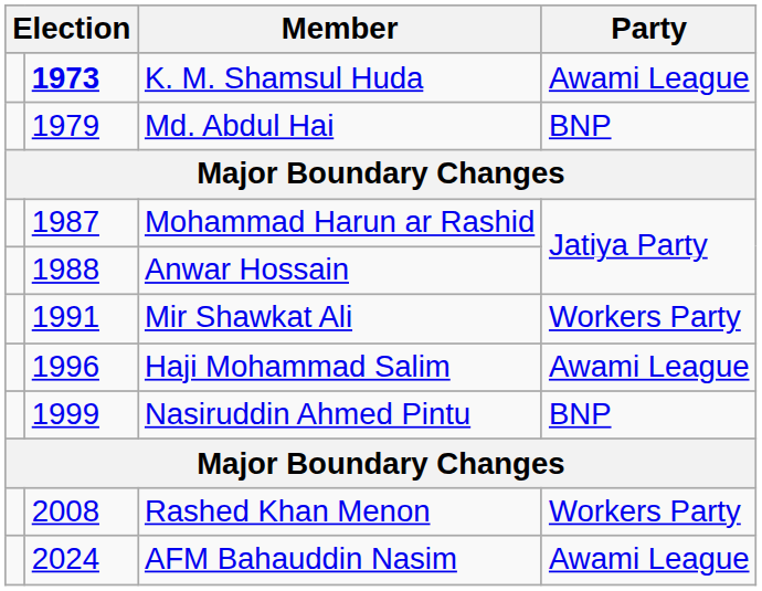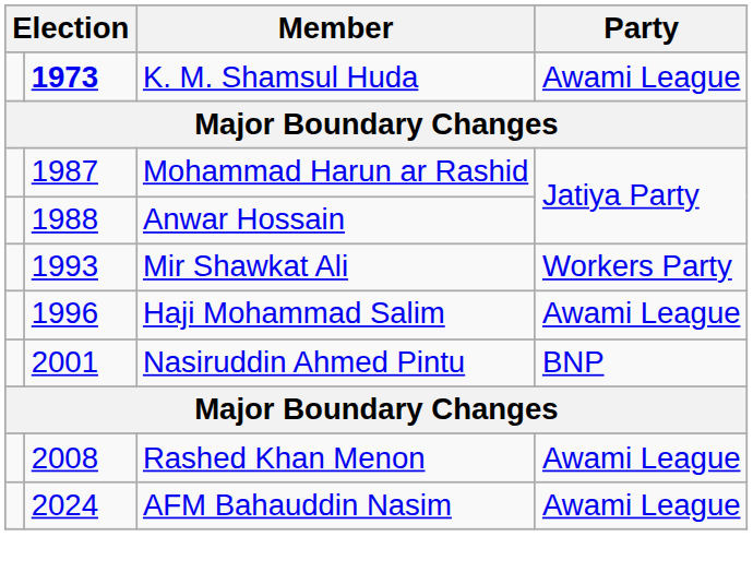- row: 1979 | Md. Abdul Hai | BNP
Mir Shawkat Ali | column 2: 1991 -> 1993
Nasiruddin Ahmed Pintu | column 2: 1999 -> 2001
Rashed Khan Menon | Party: Workers Party -> Awami League
